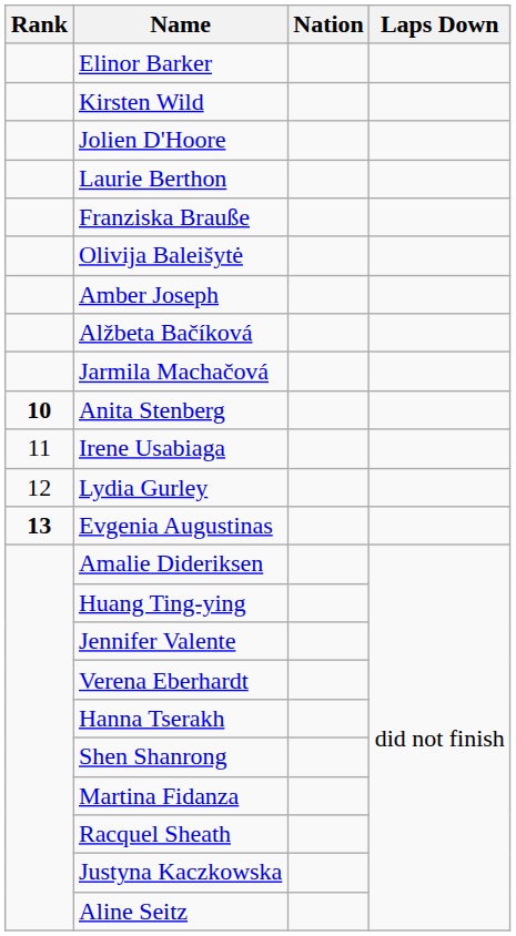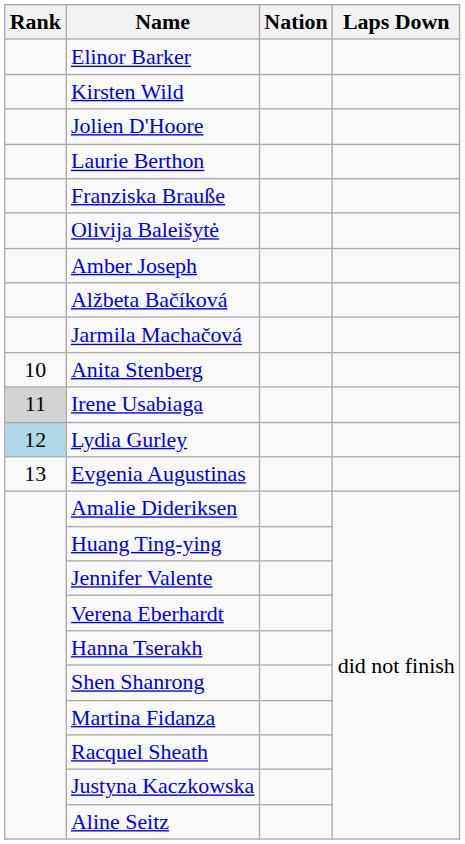Anita Stenberg | Rank: bold -> normal
Irene Usabiaga | Rank: no background -> lightgrey background
Lydia Gurley | Rank: no background -> lightblue background
Evgenia Augustinas | Rank: bold -> normal
